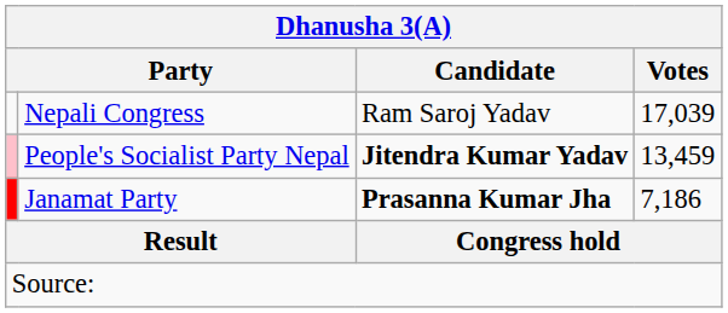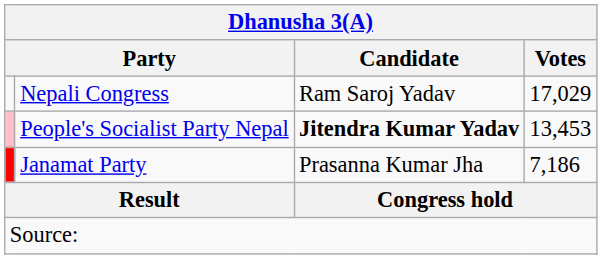Nepali Congress | Votes: 17,039 -> 17,029
People's Socialist Party Nepal | Votes: 13,459 -> 13,453
Janamat Party | Candidate: bold -> normal
